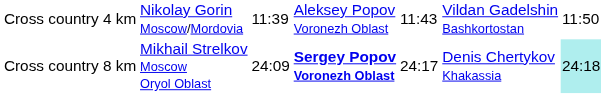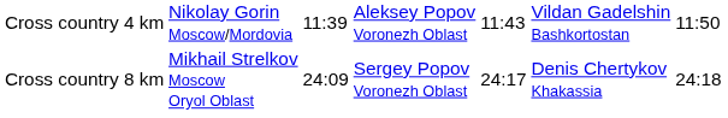Cross country 8 km | column 4: bold -> normal
Cross country 8 km | column 7: paleturquoise background -> no background
